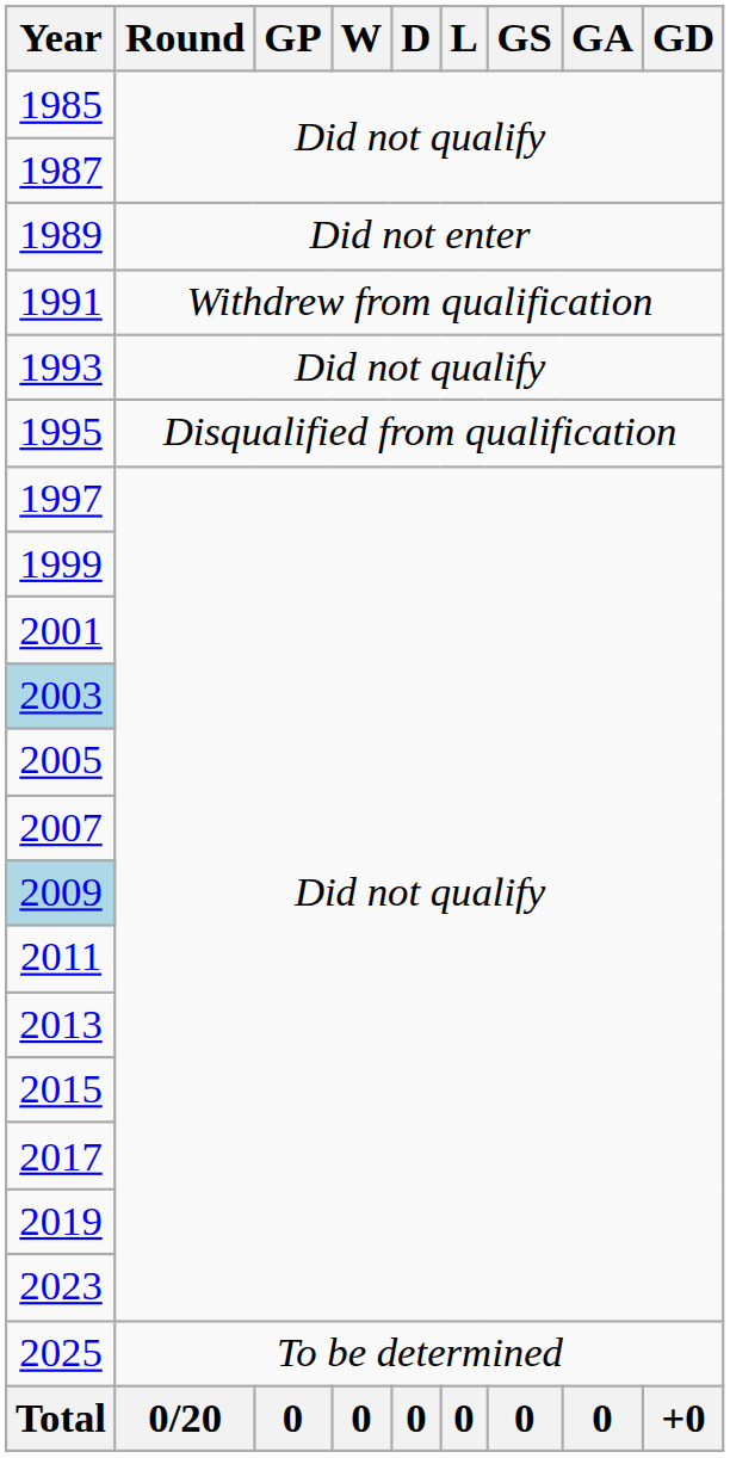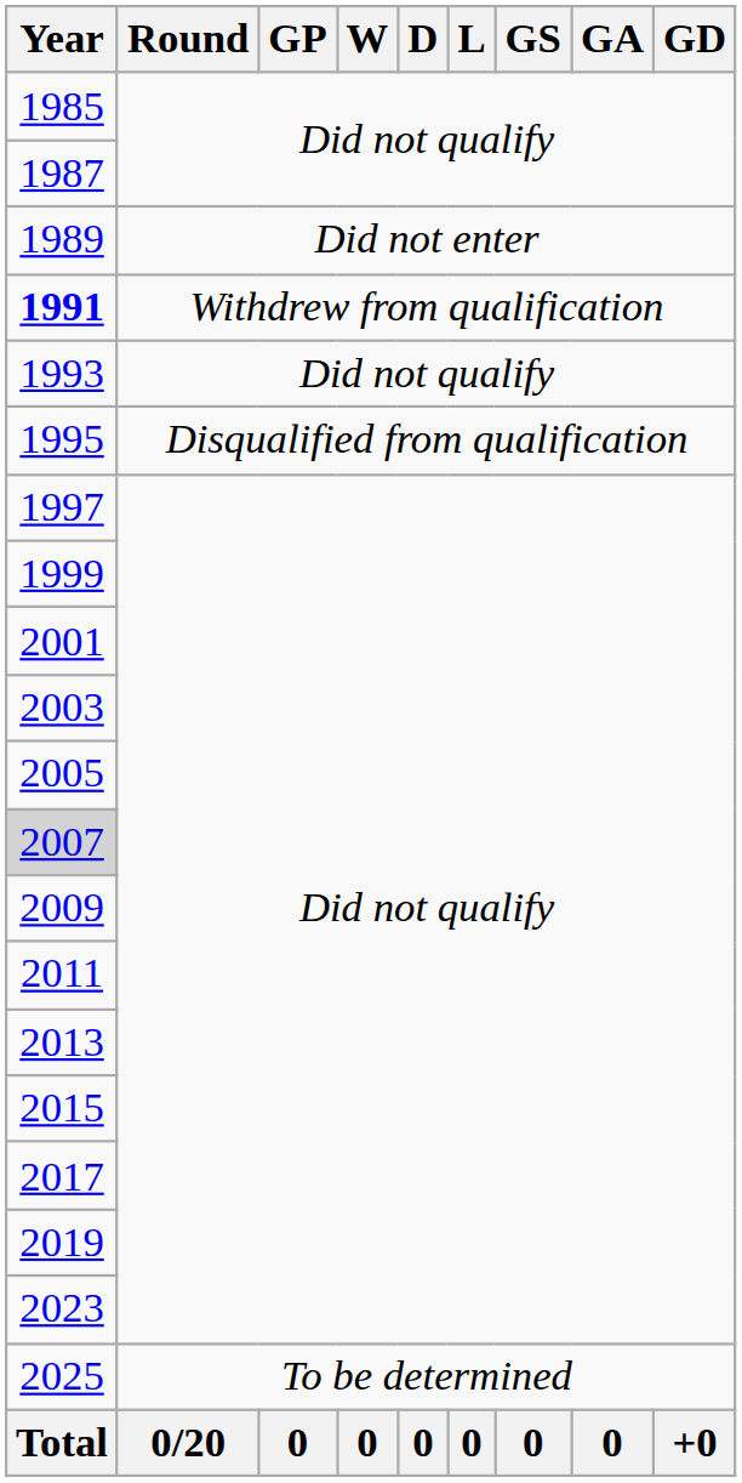1991 | Year: normal -> bold
2003 | Year: lightblue background -> no background
2007 | Year: no background -> lightgrey background
2009 | Year: lightblue background -> no background
